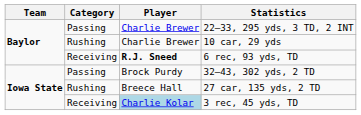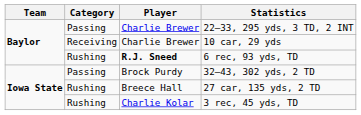10 car, 29 yds | Category: Rushing -> Receiving
6 rec, 93 yds, TD | Category: Receiving -> Rushing
3 rec, 45 yds, TD | Category: Receiving -> Rushing
3 rec, 45 yds, TD | Player: lightblue background -> no background
